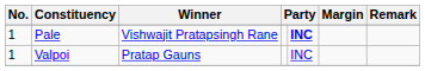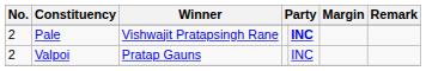Pale | No.: 1 -> 2
Valpoi | No.: 1 -> 2
